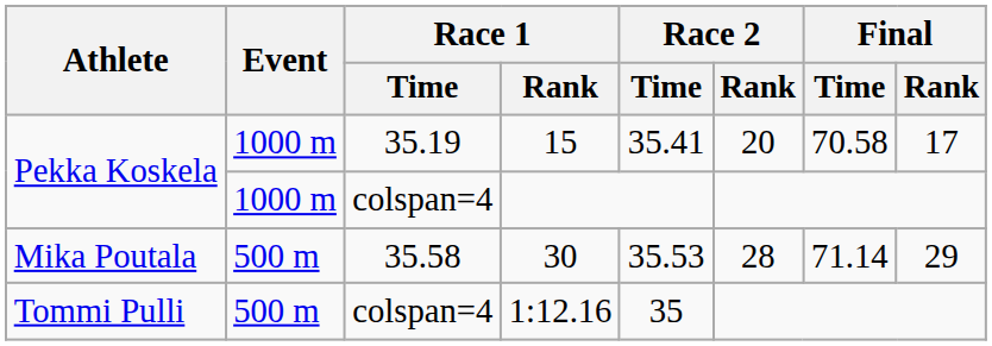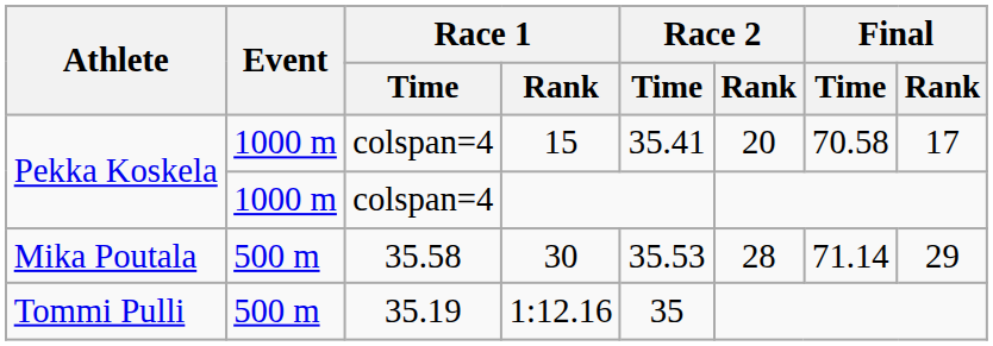15 | Race 1 / Time: 35.19 -> colspan=4
1:12.16 | Race 1 / Time: colspan=4 -> 35.19
